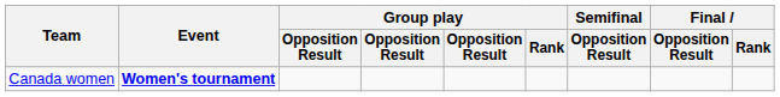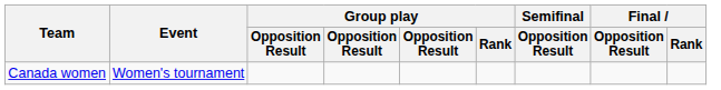Canada women | Event: bold -> normal
